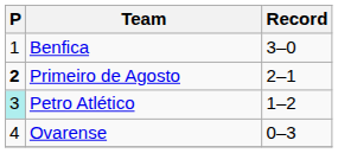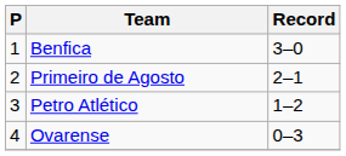Primeiro de Agosto | P: bold -> normal
Petro Atlético | P: paleturquoise background -> no background
